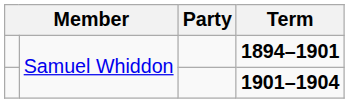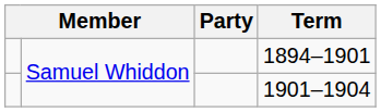1894–1901 | Term: bold -> normal
1901–1904 | Term: bold -> normal
